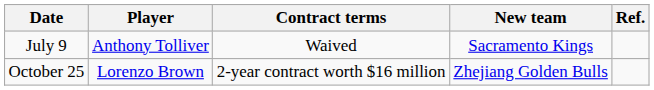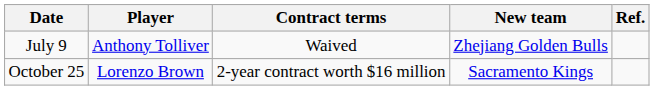July 9 | New team: Sacramento Kings -> Zhejiang Golden Bulls
October 25 | New team: Zhejiang Golden Bulls -> Sacramento Kings
